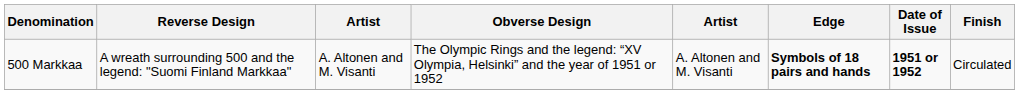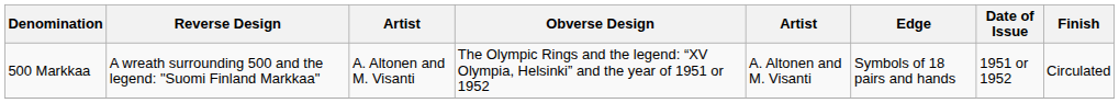500 Markkaa | Edge: bold -> normal
500 Markkaa | Date of Issue: bold -> normal
